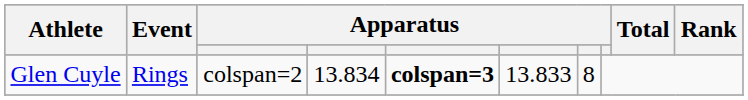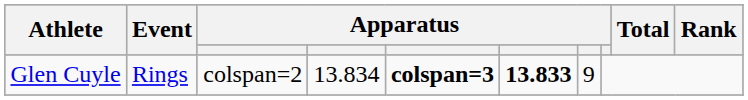Glen Cuyle | column 6: normal -> bold
Glen Cuyle | column 7: 8 -> 9
